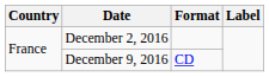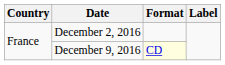December 9, 2016 | Format: no background -> lightyellow background
